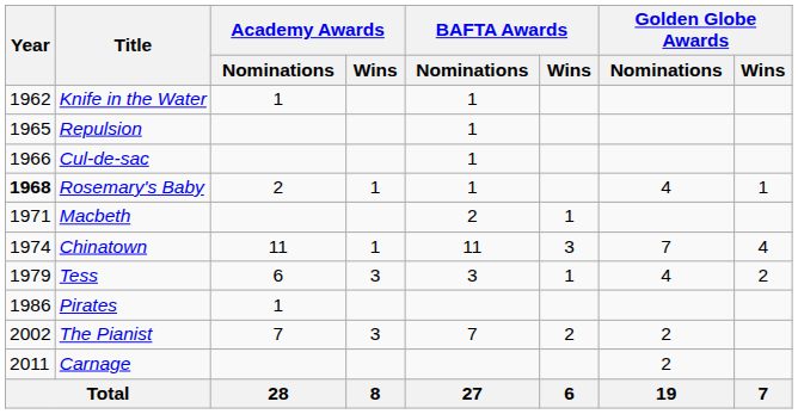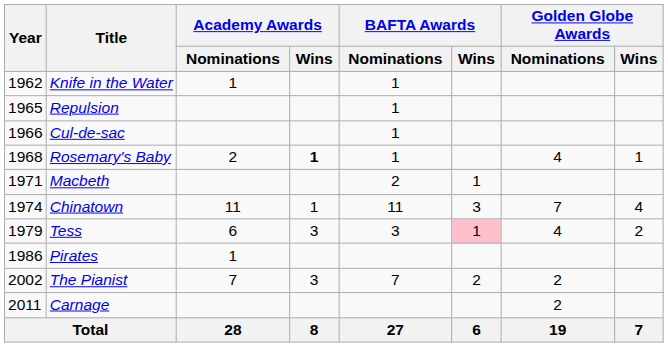Rosemary's Baby | Year: bold -> normal
Rosemary's Baby | Academy Awards / Wins: normal -> bold
Tess | BAFTA Awards / Wins: no background -> pink background
